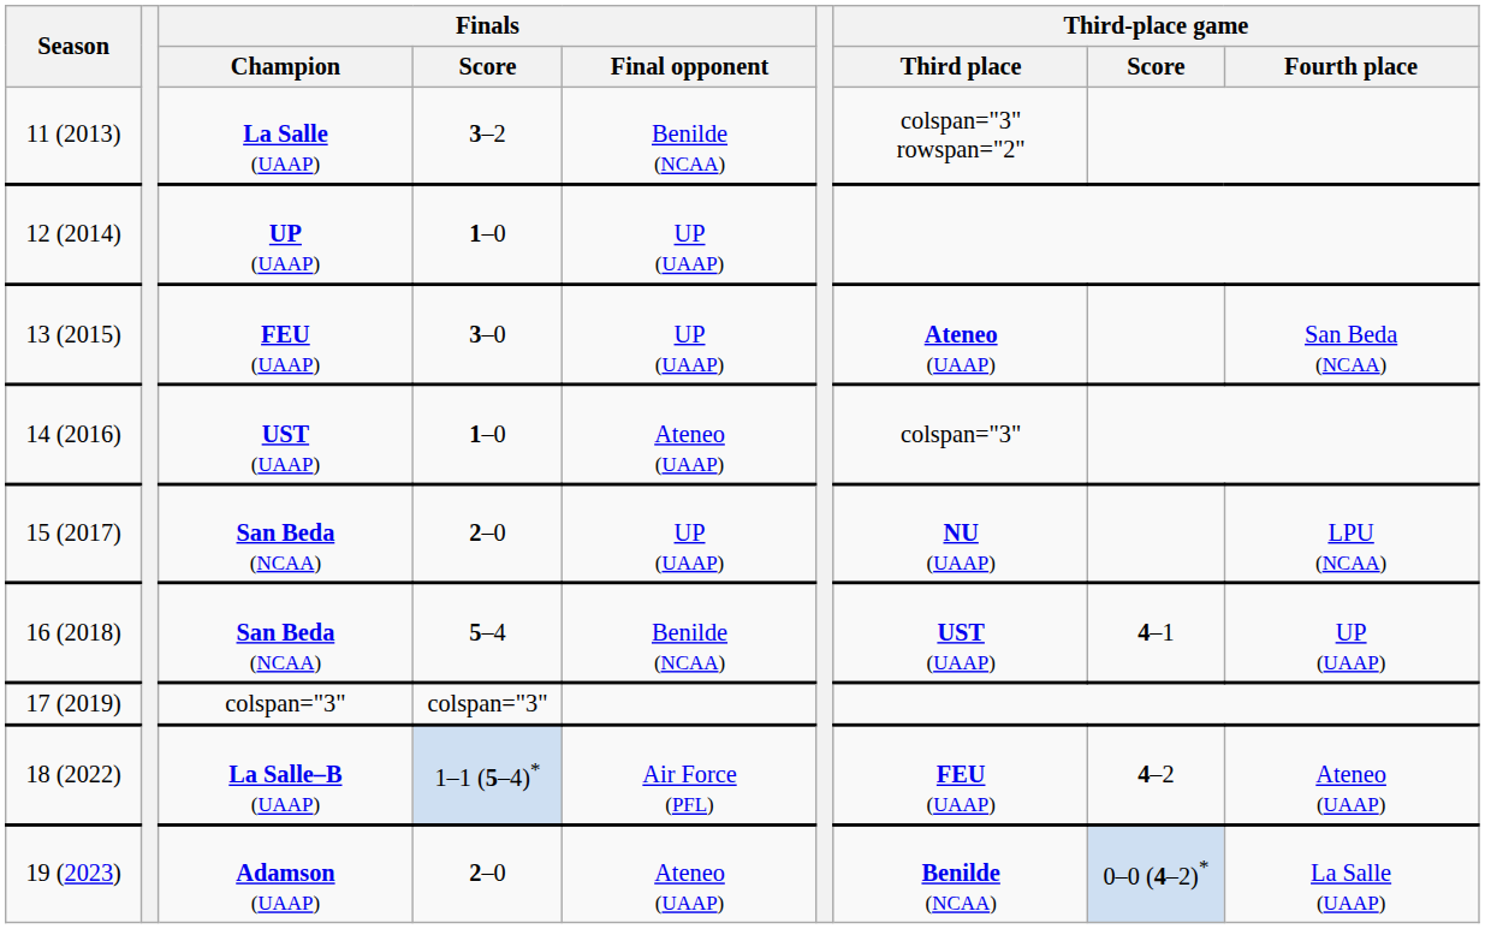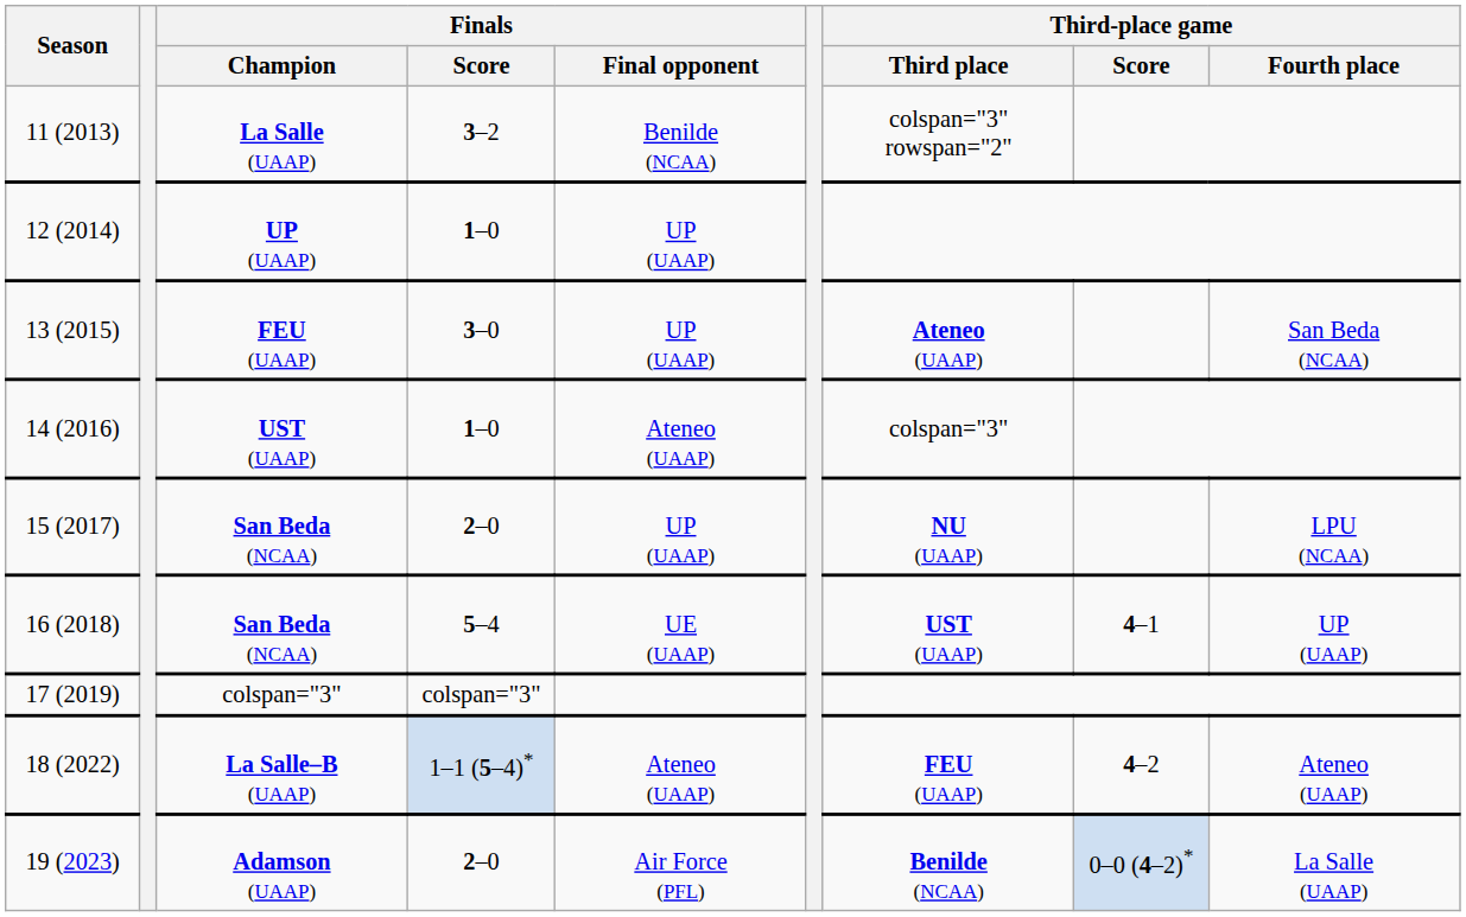16 (2018) | Finals / Final opponent: Benilde (NCAA) -> UE (UAAP)
18 (2022) | Finals / Final opponent: Air Force (PFL) -> Ateneo (UAAP)
19 (2023) | Finals / Final opponent: Ateneo (UAAP) -> Air Force (PFL)
